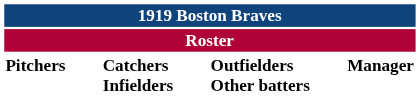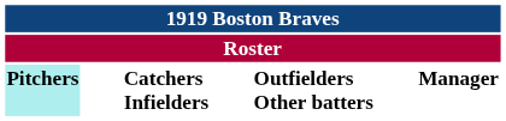Pitchers | column 1: no background -> paleturquoise background
